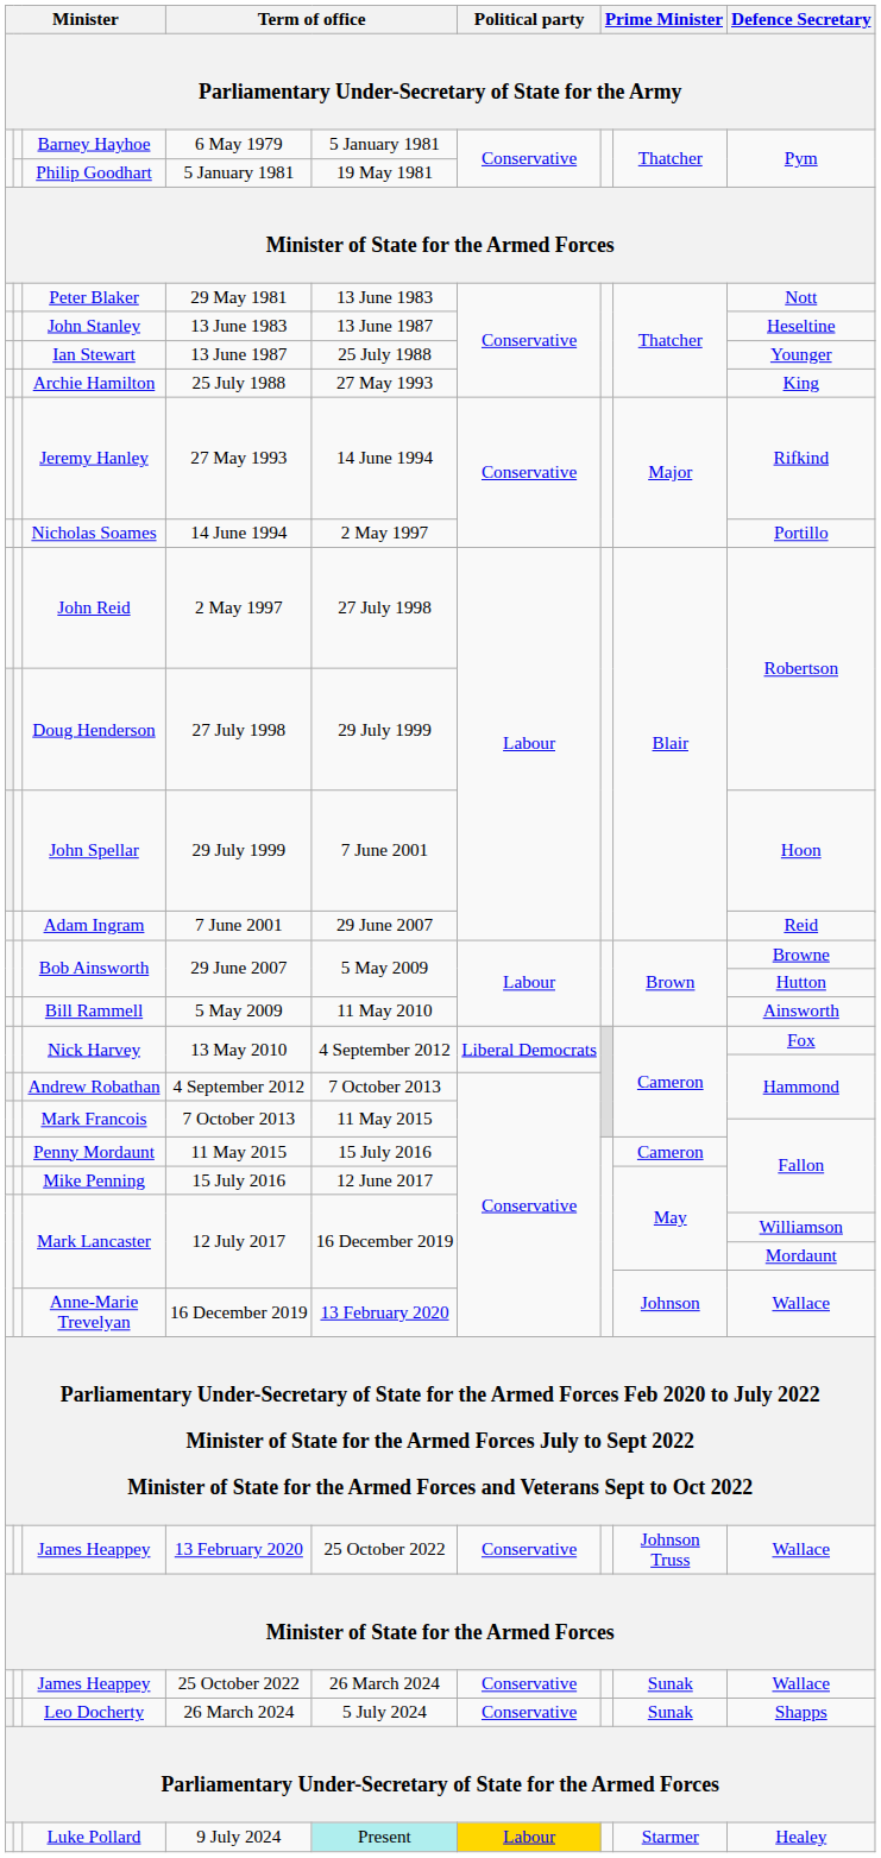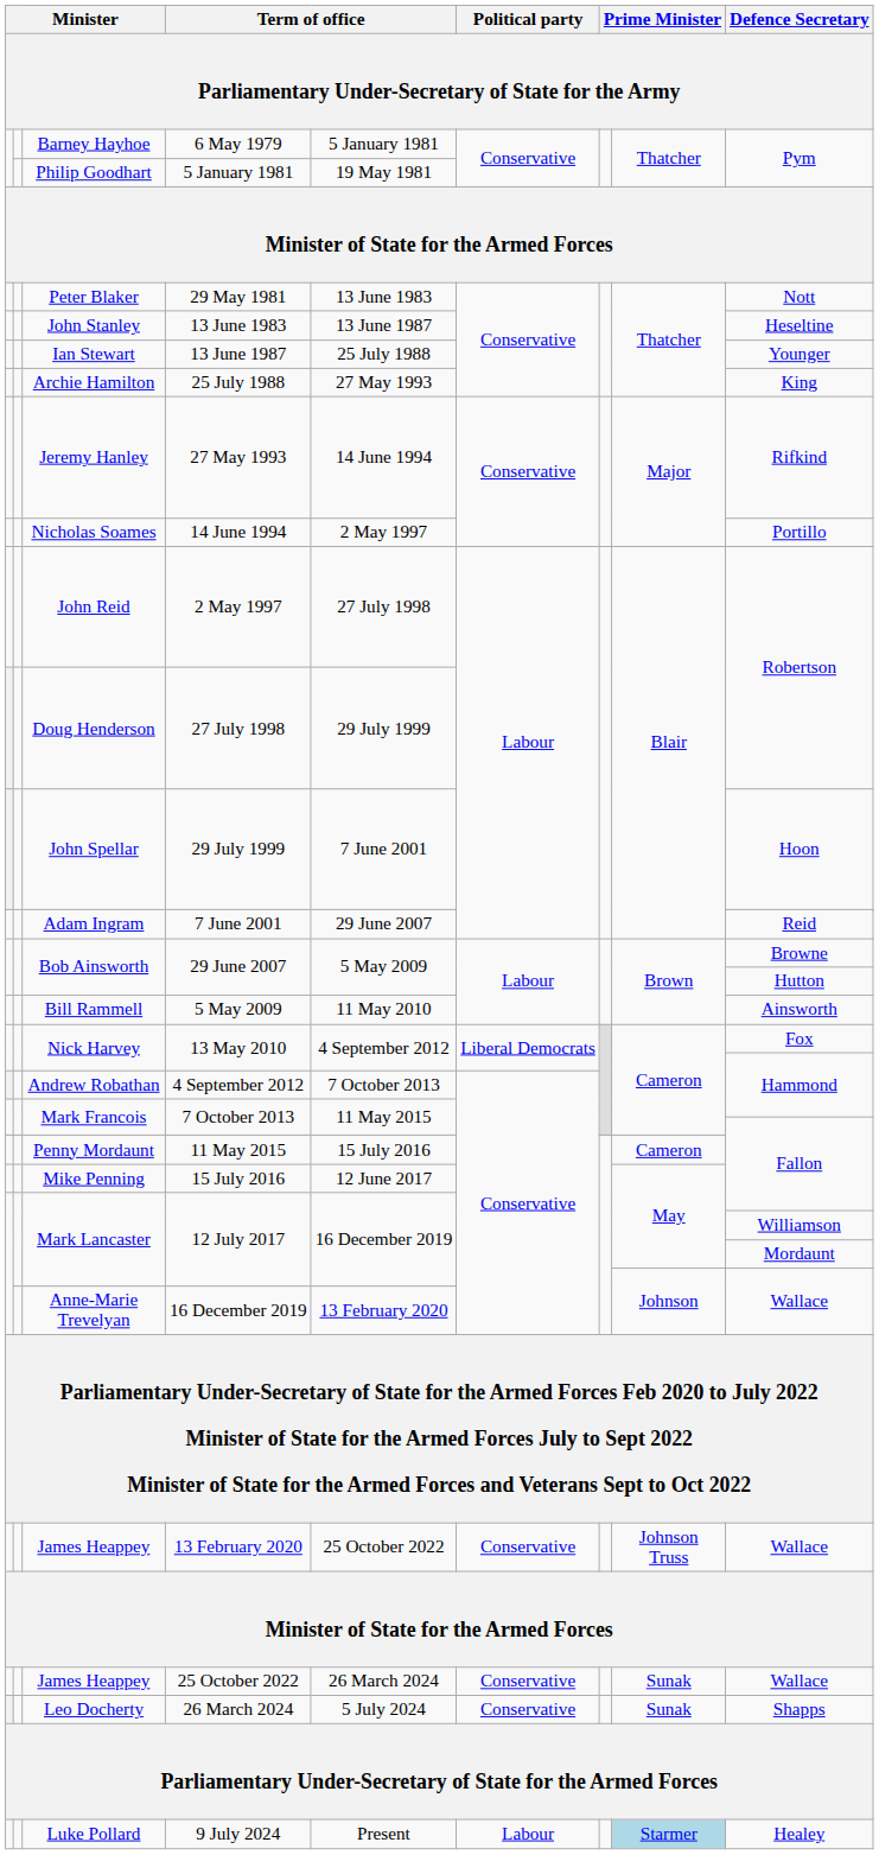9 July 2024 | column 5: paleturquoise background -> no background
9 July 2024 | column 6: gold background -> no background
9 July 2024 | column 8: no background -> lightblue background
